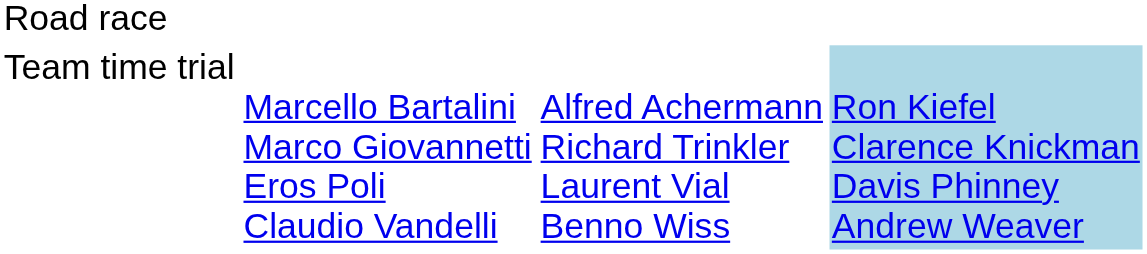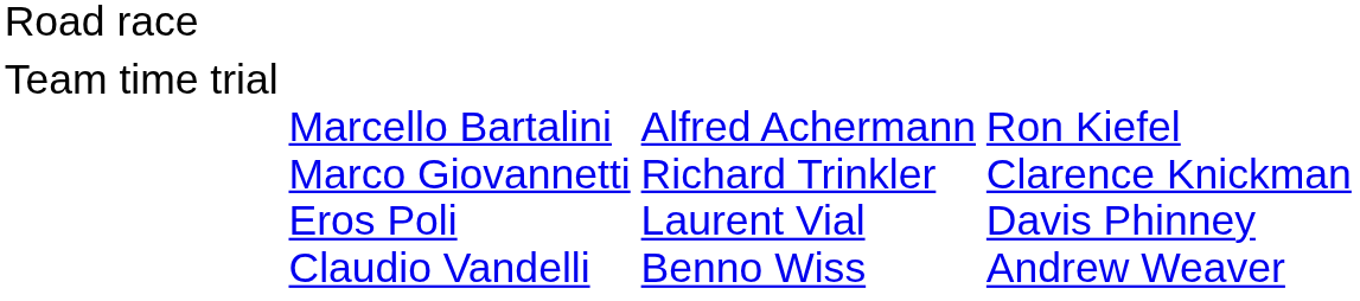Team time trial | column 4: lightblue background -> no background
